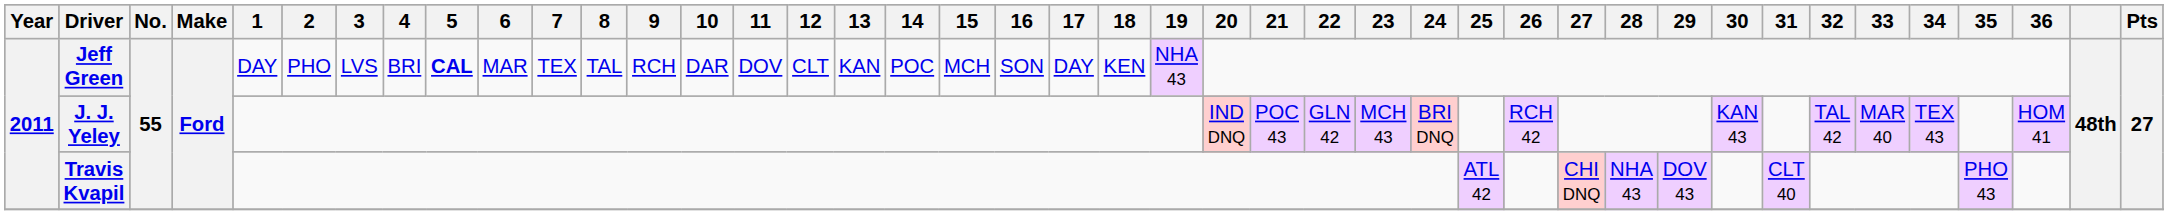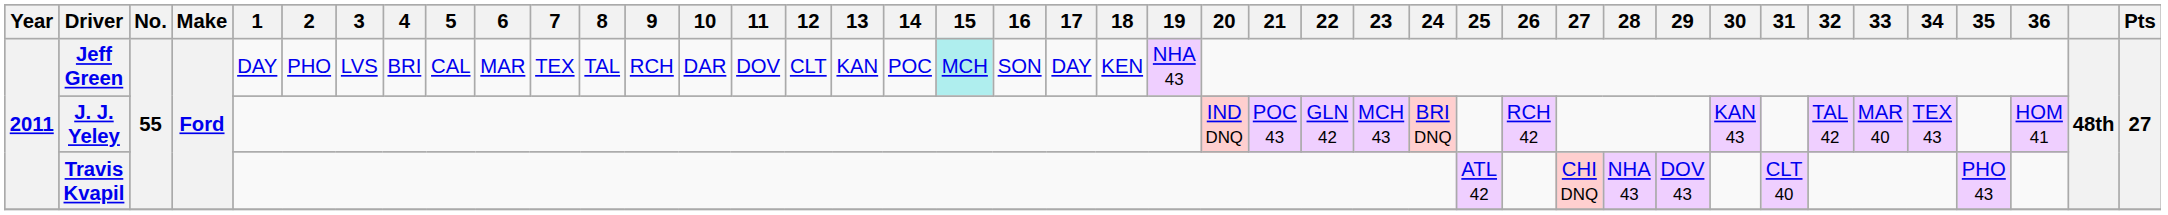Jeff Green | 5: bold -> normal
Jeff Green | 15: no background -> paleturquoise background
